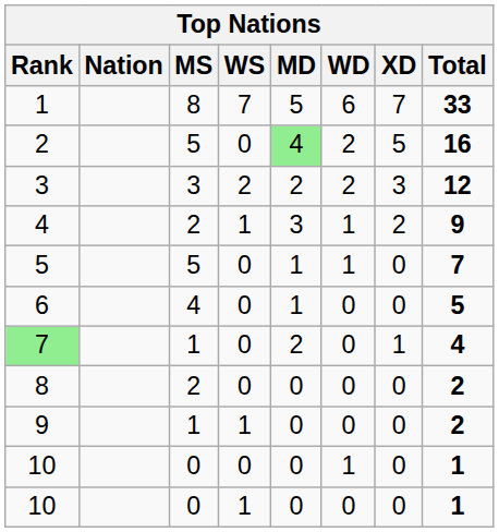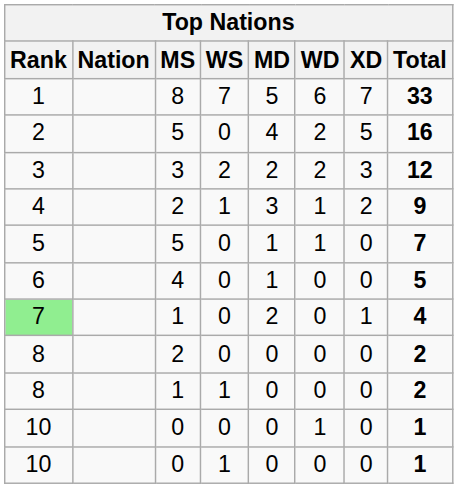row 4 | MD: lightgreen background -> no background
row 11 | Rank: 9 -> 8
